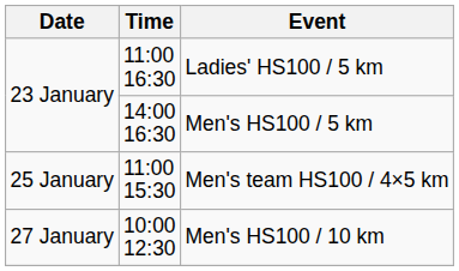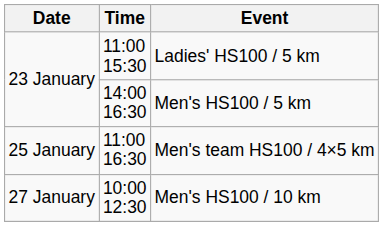Ladies' HS100 / 5 km | Time: 11:00 16:30 -> 11:00 15:30
Men's team HS100 / 4×5 km | Time: 11:00 15:30 -> 11:00 16:30
